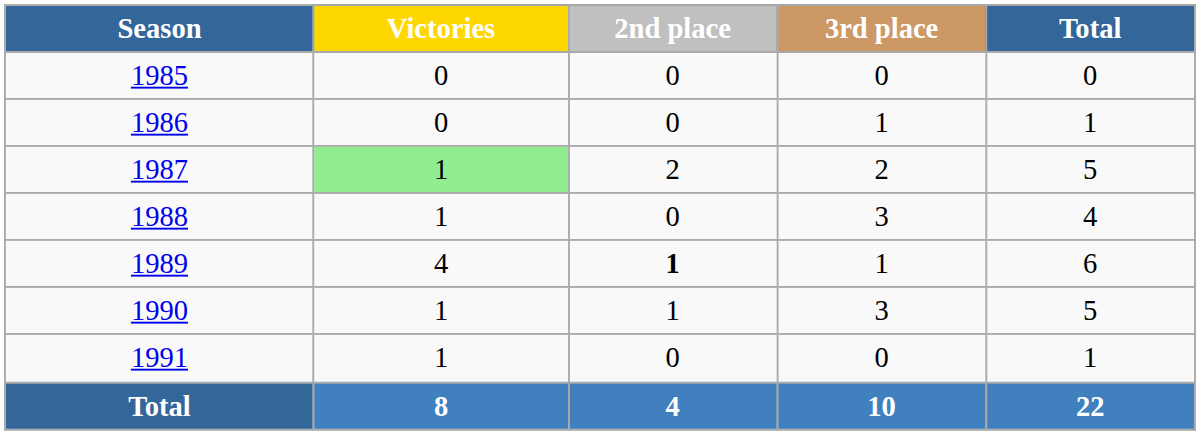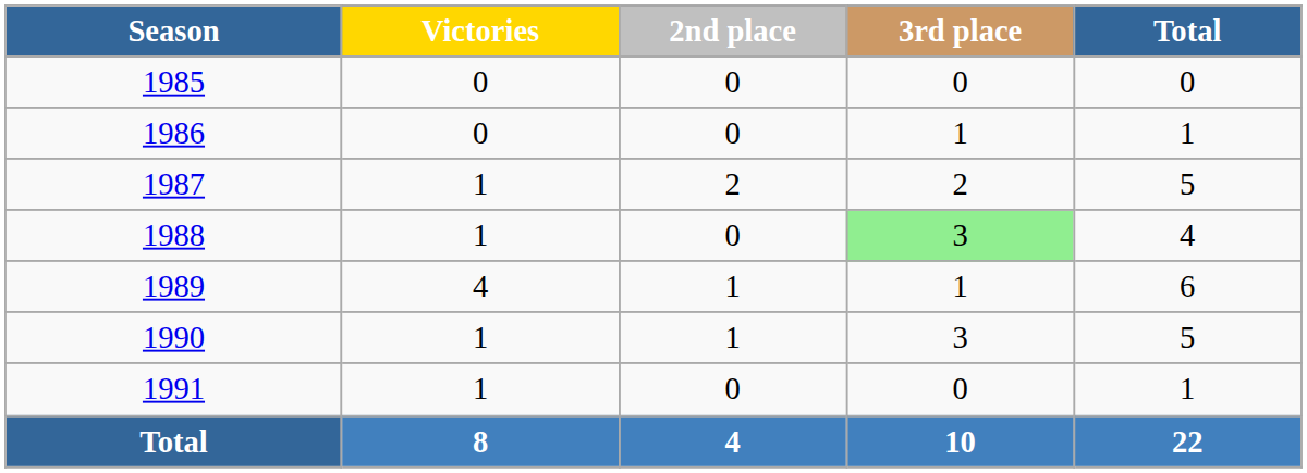1987 | column 2: lightgreen background -> no background
1988 | column 4: no background -> lightgreen background
1989 | column 3: bold -> normal
